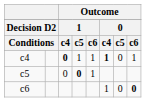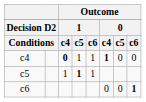row 4 | column 8: 1 -> 0
row 5 | column 3: 0 -> 1
row 5 | column 4: 0 -> 1
row 6 | column 6: 1 -> 0
row 6 | column 8: 0 -> 1
